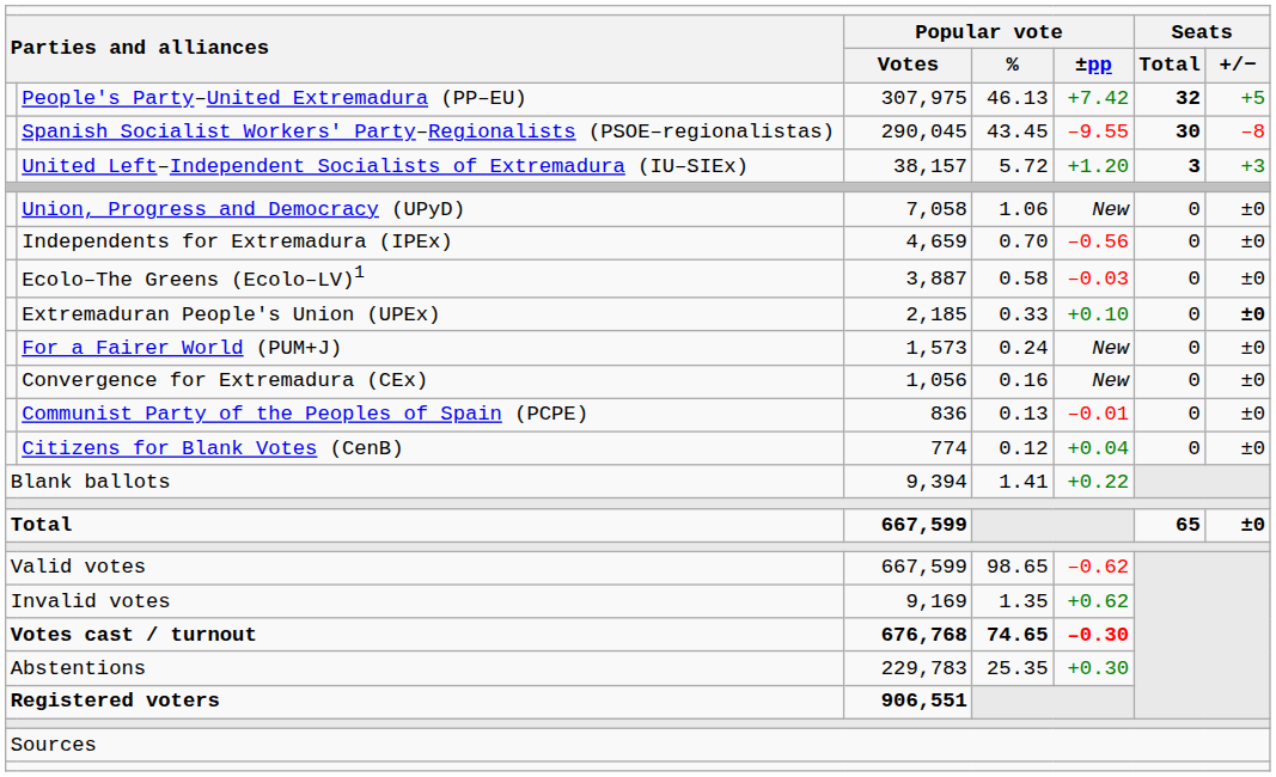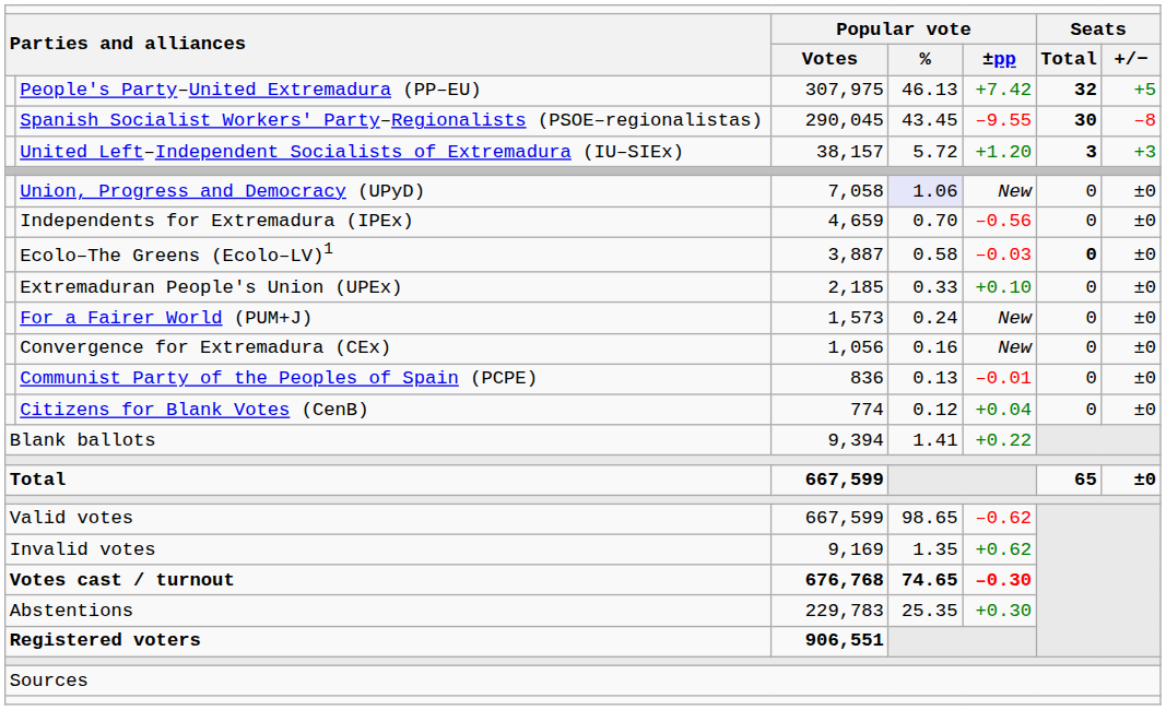Union, Progress and Democracy (UPyD) | column 4: no background -> lavender background
Ecolo–The Greens (Ecolo–LV)1 | column 6: normal -> bold
Extremaduran People's Union (UPEx) | column 7: bold -> normal
